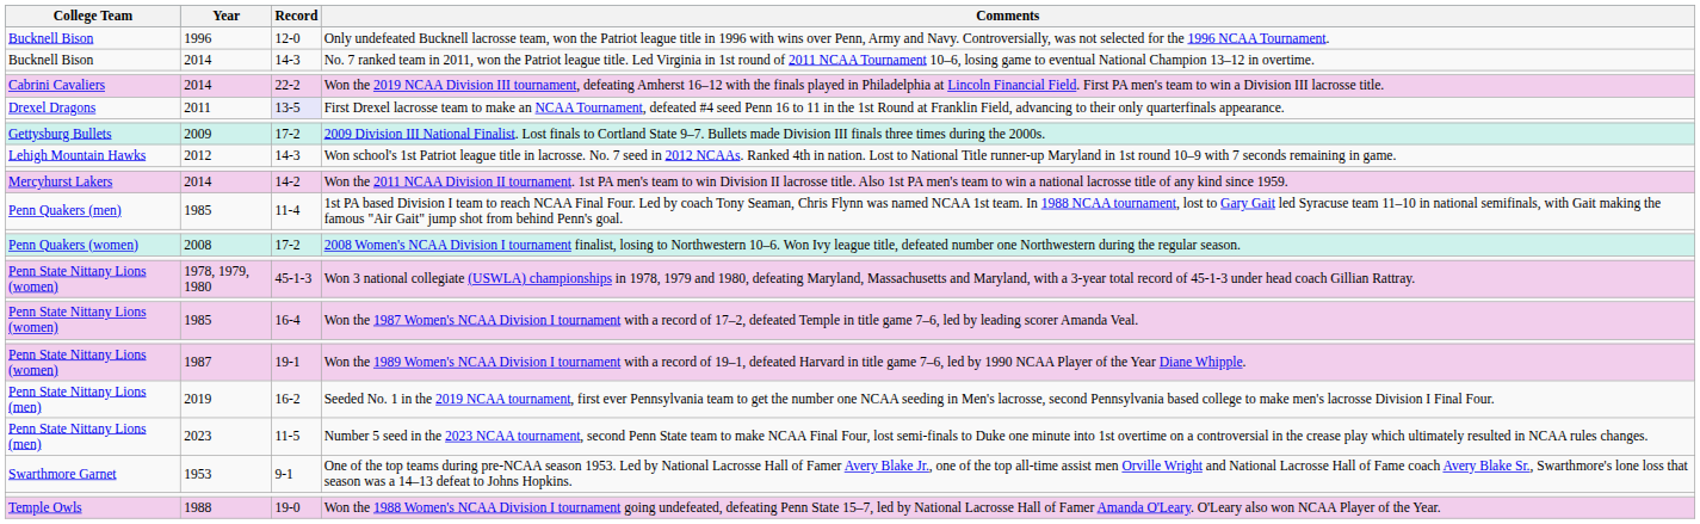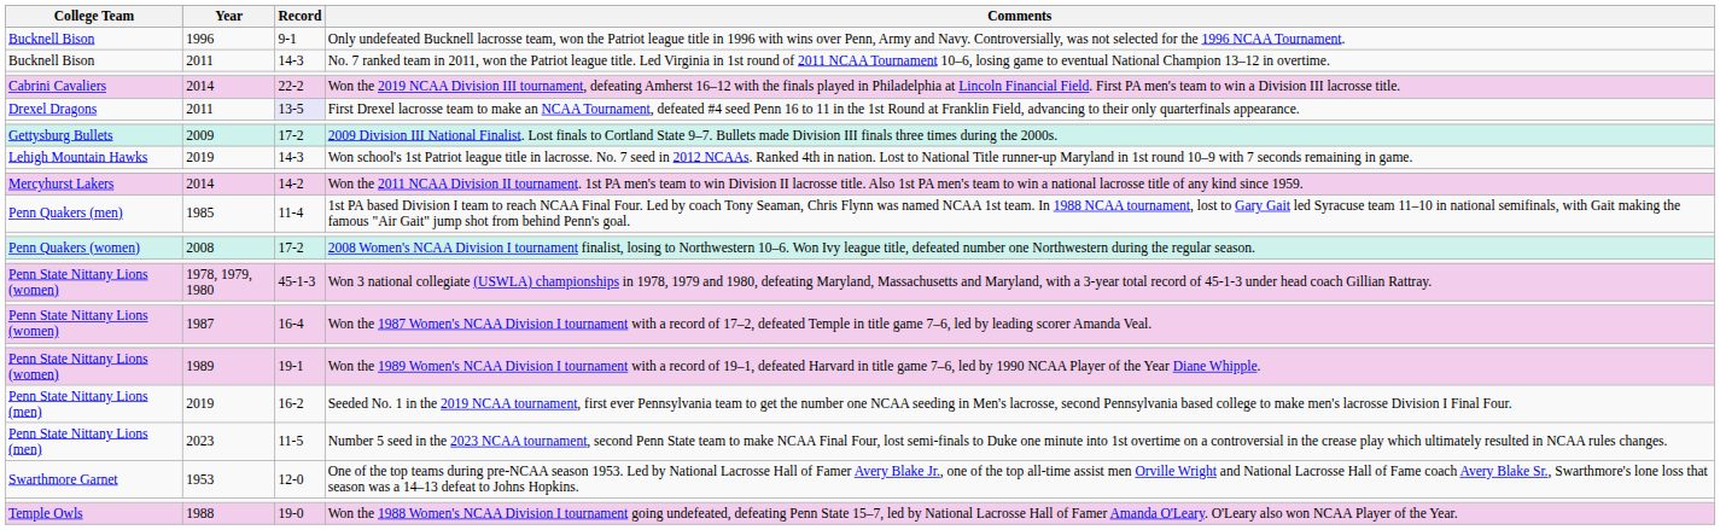row 2 | Record: 12-0 -> 9-1
row 3 | Year: 2014 -> 2011
row 7 | Year: 2012 -> 2019
row 12 | Year: 1985 -> 1987
row 13 | Year: 1987 -> 1989
row 16 | Record: 9-1 -> 12-0
